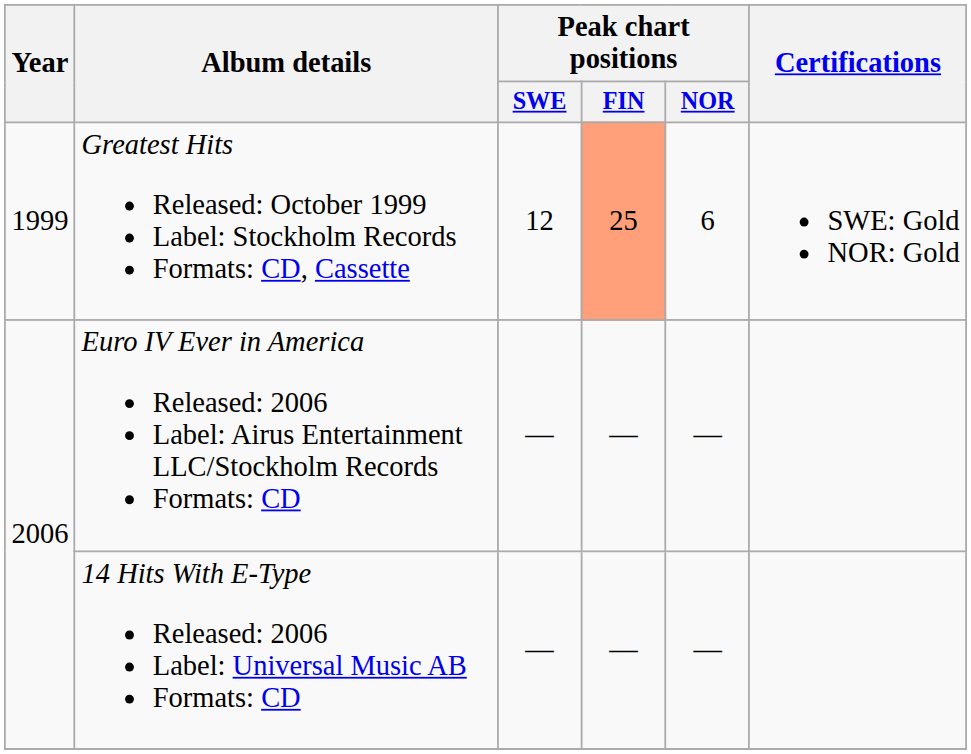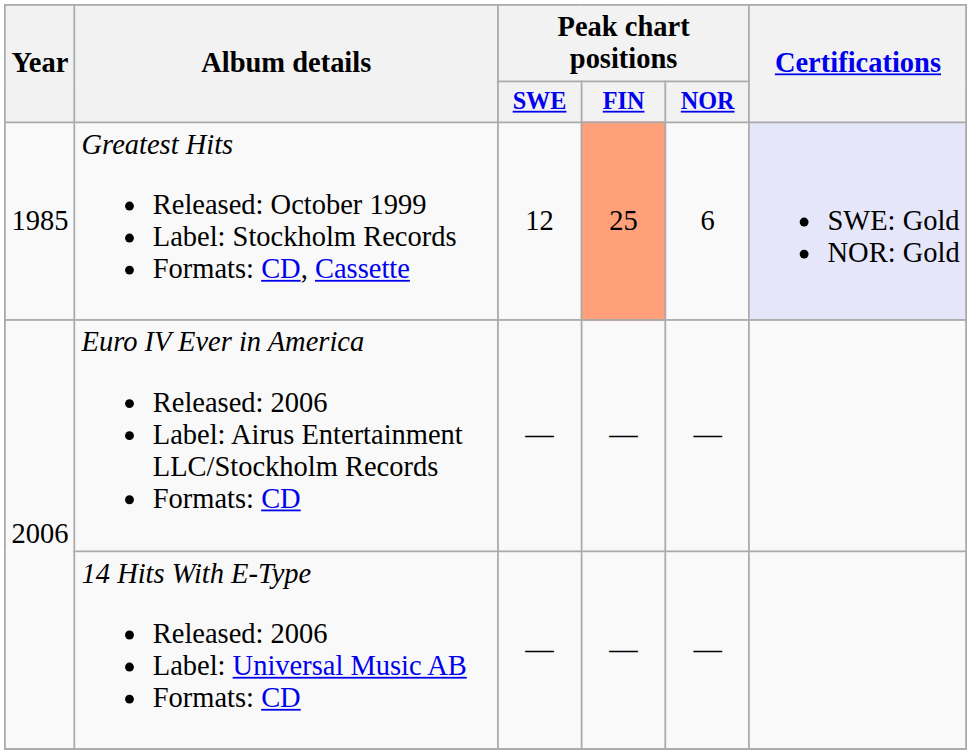row 3 | Year: 1999 -> 1985
row 3 | Certifications: no background -> lavender background
